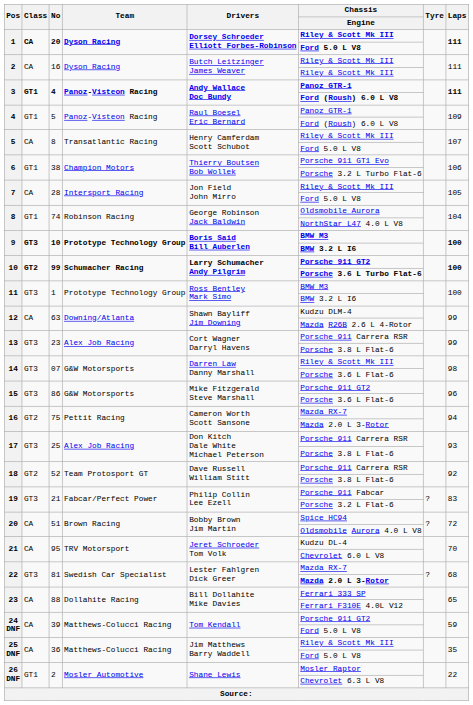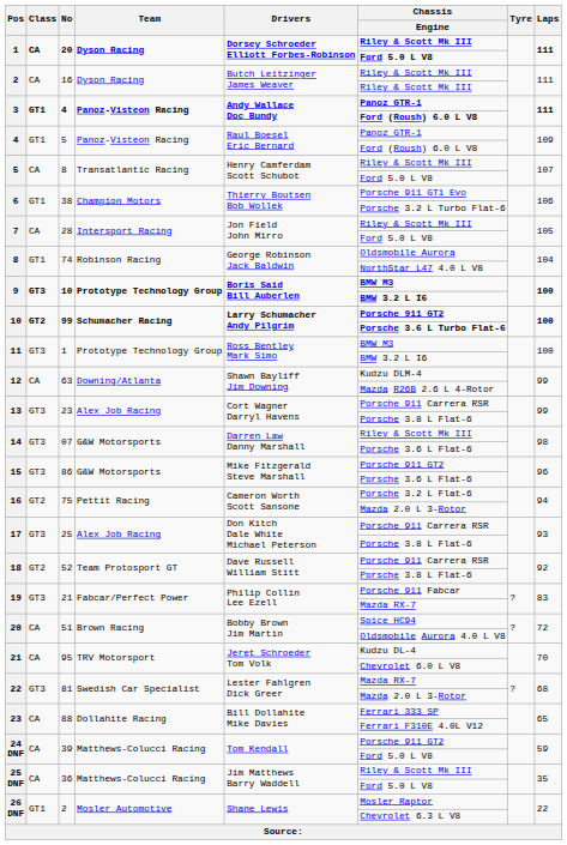row 33 | Chassis / Engine: Mazda RX-7 -> Porsche 3.2 L Flat-6
row 40 | Chassis / Engine: Porsche 3.2 L Flat-6 -> Mazda RX-7
row 46 | Chassis / Engine: bold -> normal
